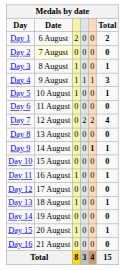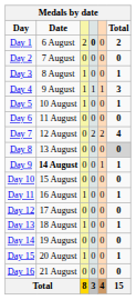Day 1 | column 4: normal -> bold
Day 2 | Date: lightyellow background -> no background
Day 8 | Total: no background -> lightgrey background
Day 9 | Date: normal -> bold
Day 9 | column 5: bold -> normal
